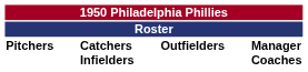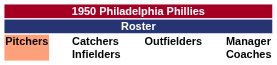Pitchers | column 1: no background -> lightsalmon background
